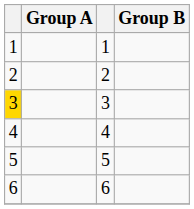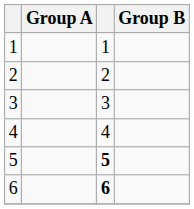row 4 | column 1: gold background -> no background
row 6 | column 3: normal -> bold
row 7 | column 3: normal -> bold
